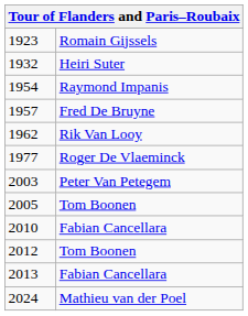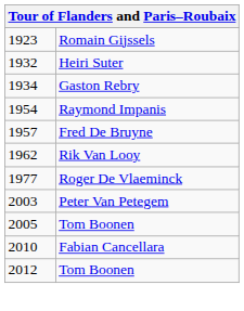+ row: 1934 | Gaston Rebry
- row: 2013 | Fabian Cancellara
- row: 2024 | Mathieu van der Poel
